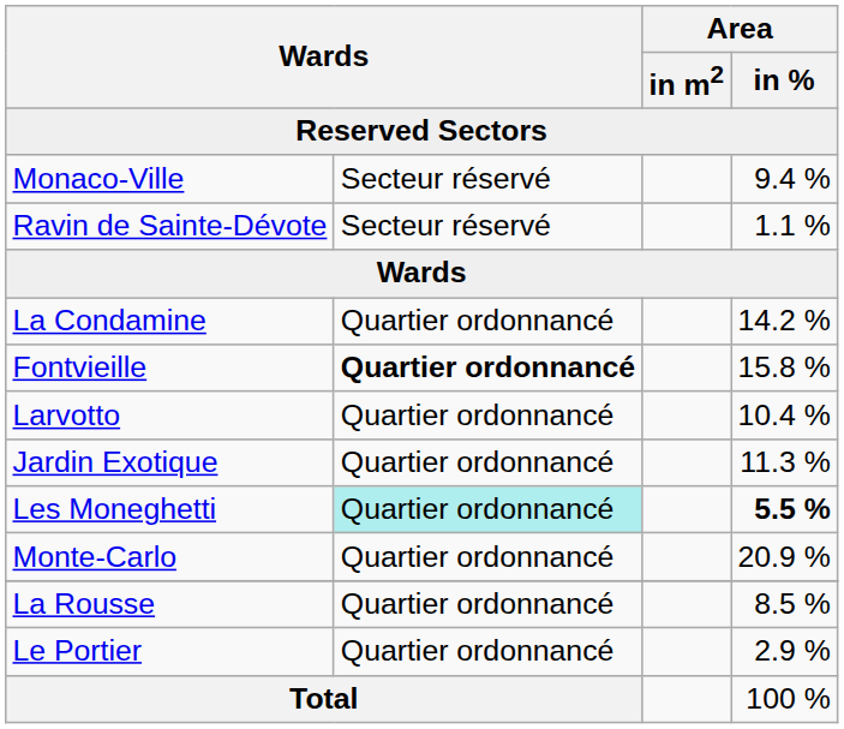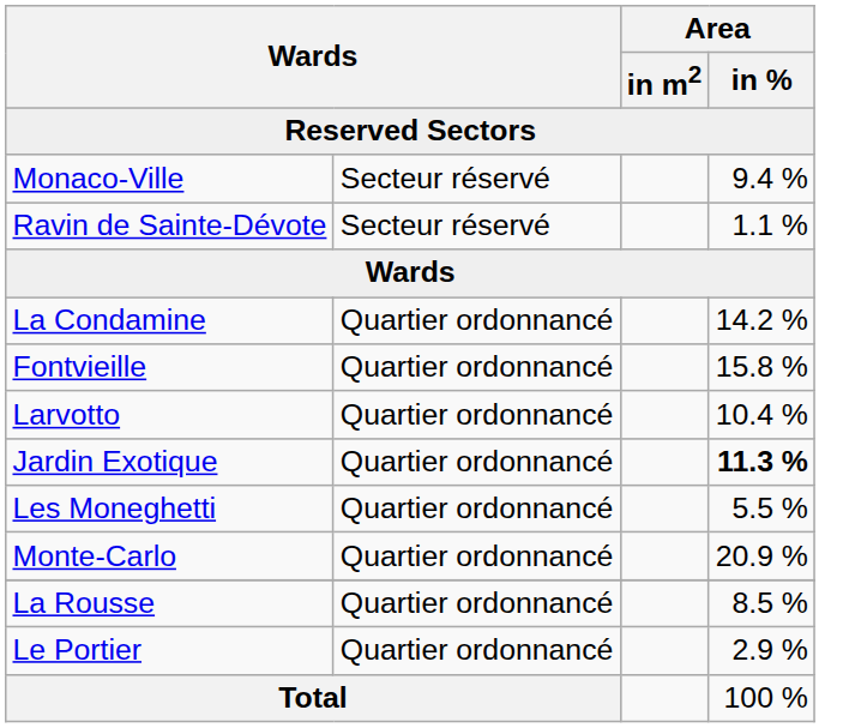Fontvieille | column 2: bold -> normal
Jardin Exotique | Area / in %: normal -> bold
Les Moneghetti | column 2: paleturquoise background -> no background
Les Moneghetti | Area / in %: bold -> normal
